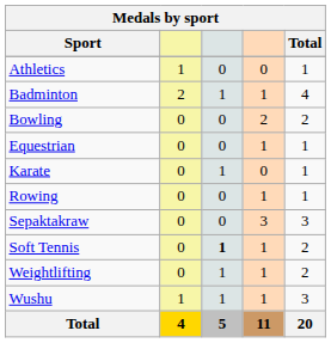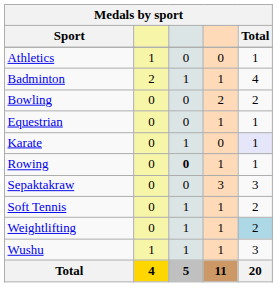Karate | Total: no background -> lavender background
Rowing | column 3: normal -> bold
Soft Tennis | column 3: bold -> normal
Weightlifting | Total: no background -> lightblue background
